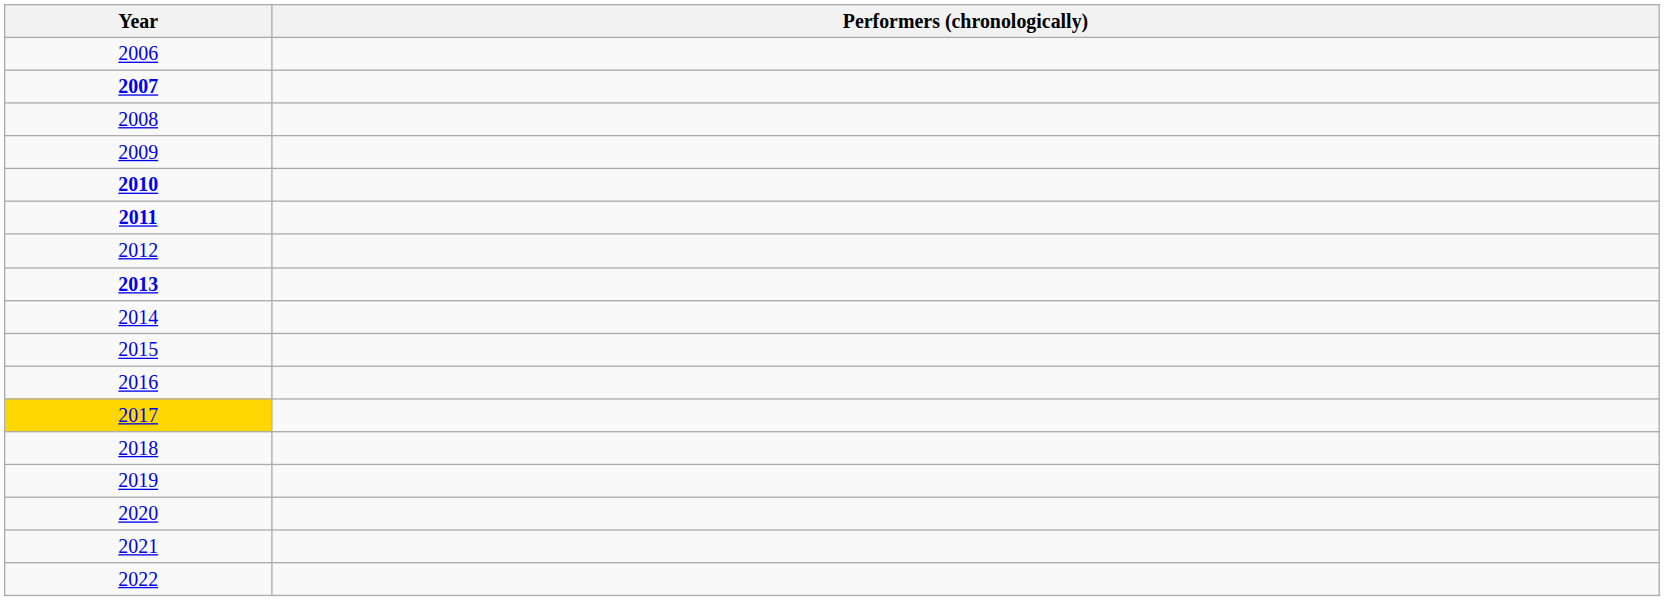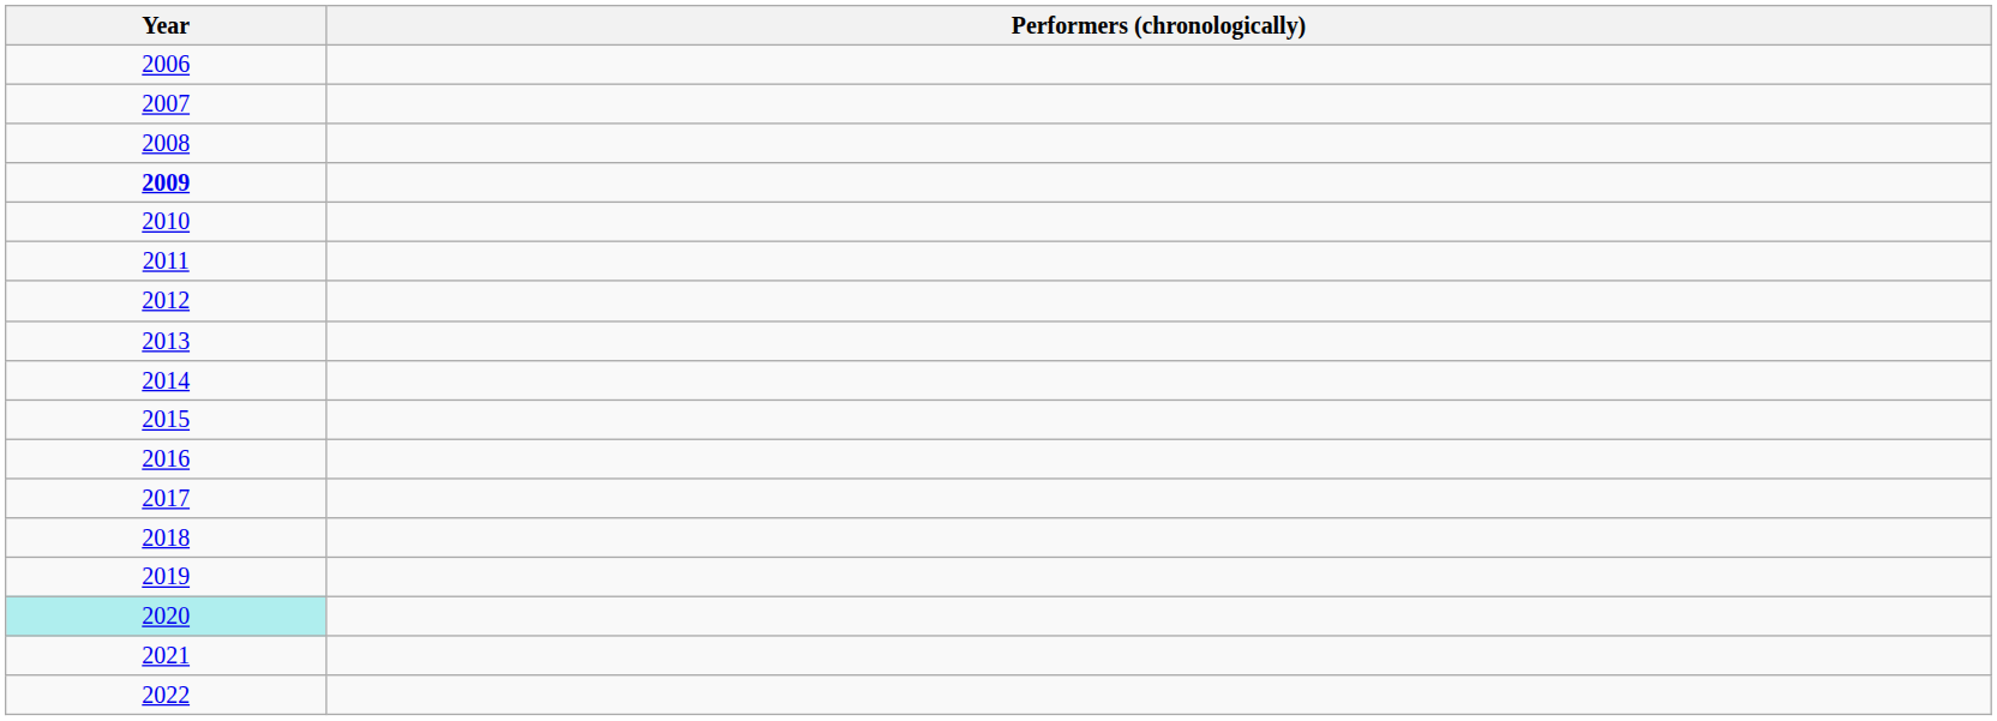2007 | Year: bold -> normal
2009 | Year: normal -> bold
2010 | Year: bold -> normal
2011 | Year: bold -> normal
2013 | Year: bold -> normal
2017 | Year: gold background -> no background
2020 | Year: no background -> paleturquoise background
